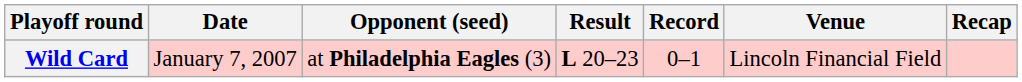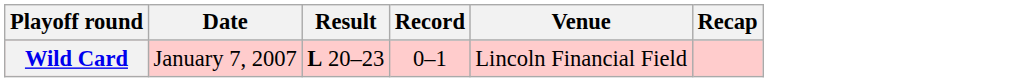- column: Opponent (seed) | at Philadelphia Eagles (3)
